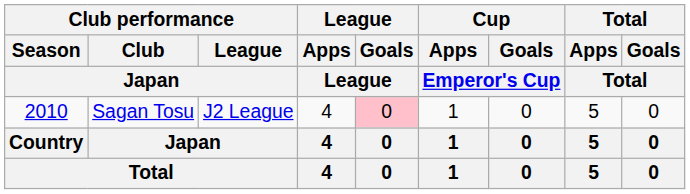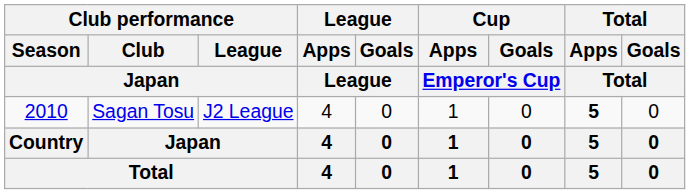Sagan Tosu | League / Goals / League: pink background -> no background
Sagan Tosu | Total / Apps / Total: normal -> bold
